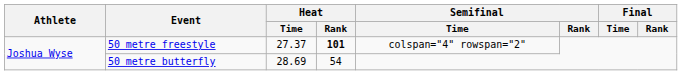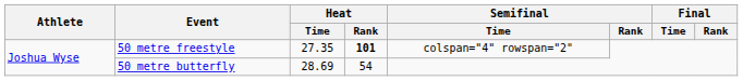50 metre freestyle | Heat / Time: 27.37 -> 27.35
